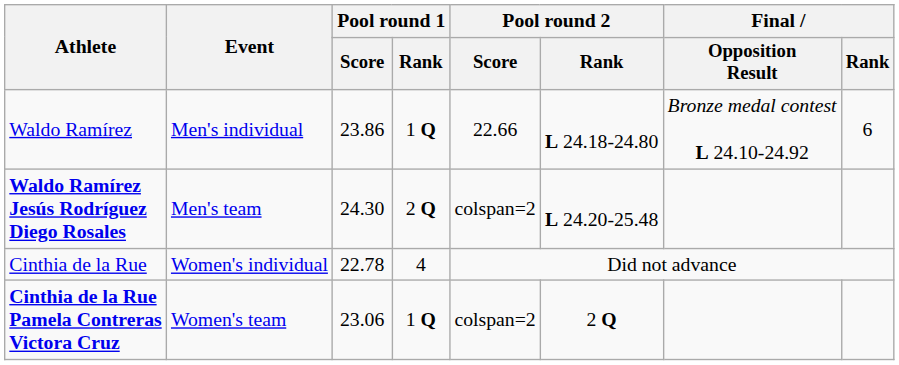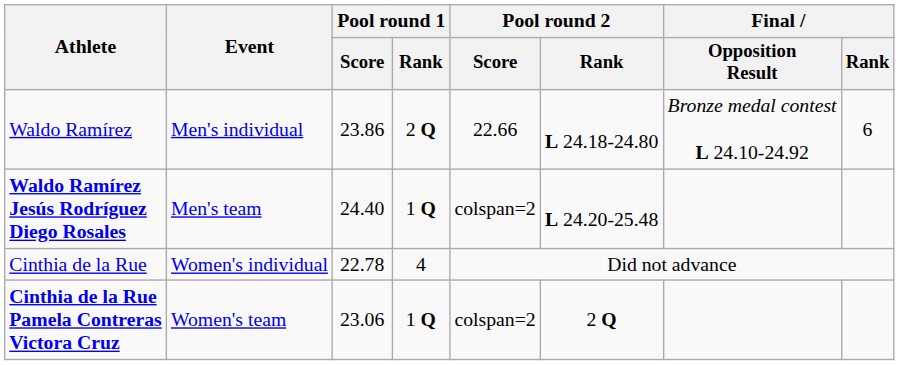Waldo Ramírez | Pool round 1 / Rank: 1 Q -> 2 Q
Waldo Ramírez Jesús Rodríguez Diego Rosales | Pool round 1 / Score: 24.30 -> 24.40
Waldo Ramírez Jesús Rodríguez Diego Rosales | Pool round 1 / Rank: 2 Q -> 1 Q
